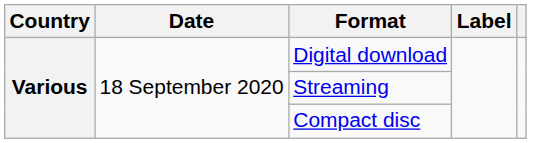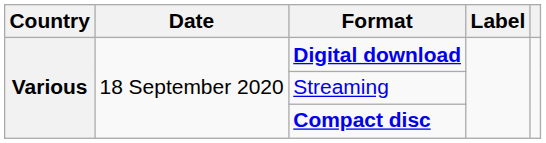Digital download | Format: normal -> bold
Compact disc | Format: normal -> bold
